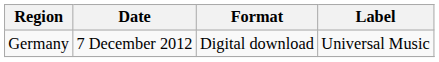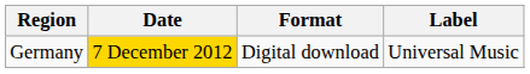Germany | Date: no background -> gold background
